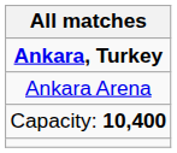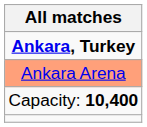row 3 | column 1: no background -> lightsalmon background
